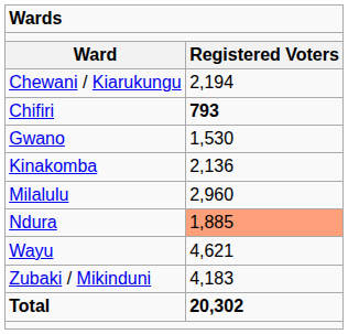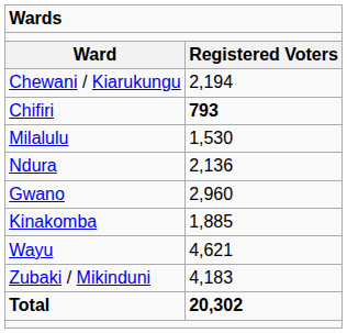row 6 | column 1: Gwano -> Milalulu
row 7 | column 1: Kinakomba -> Ndura
row 8 | column 1: Milalulu -> Gwano
row 9 | column 1: Ndura -> Kinakomba
row 9 | column 2: lightsalmon background -> no background
